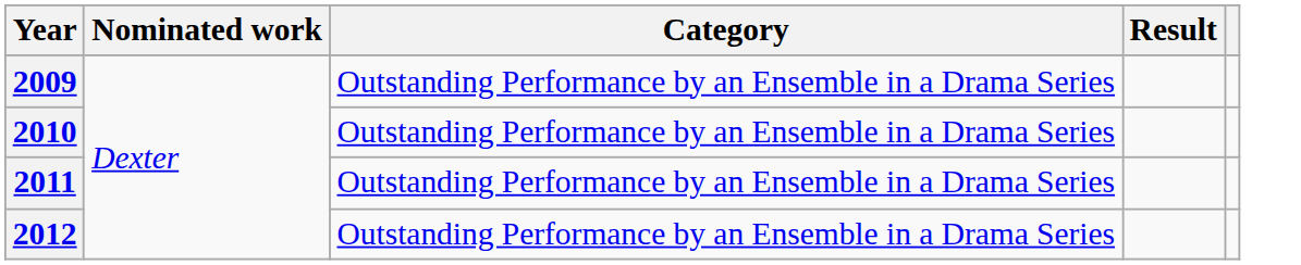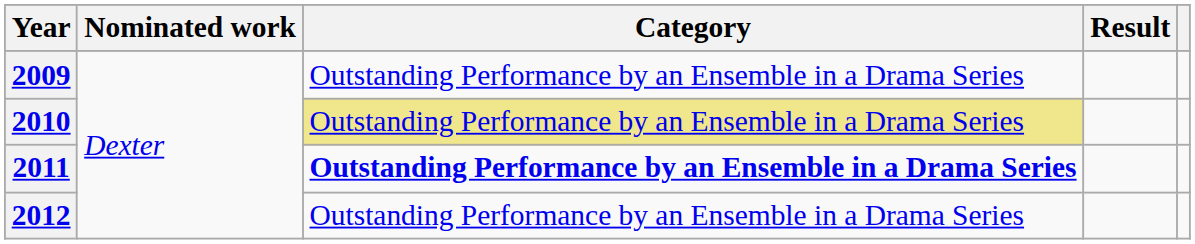2010 | Category: no background -> khaki background
2011 | Category: normal -> bold
